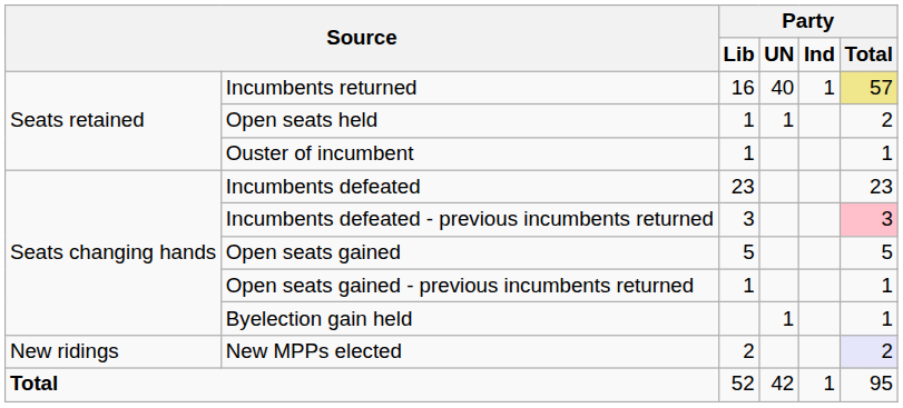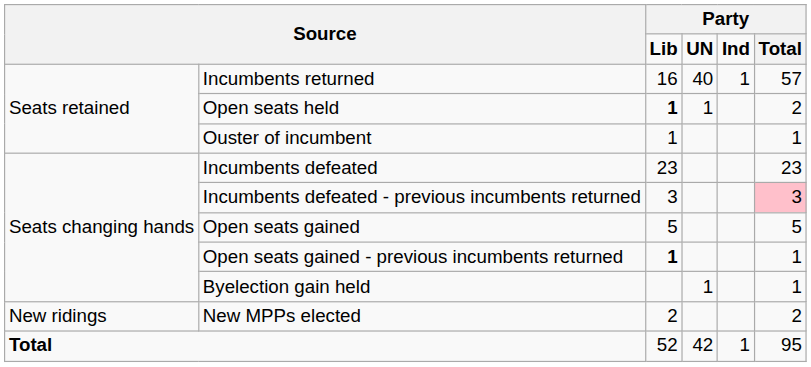Incumbents returned | column 6: khaki background -> no background
Open seats held | column 3: normal -> bold
Open seats gained - previous incumbents returned | column 3: normal -> bold
New MPPs elected | column 6: lavender background -> no background
